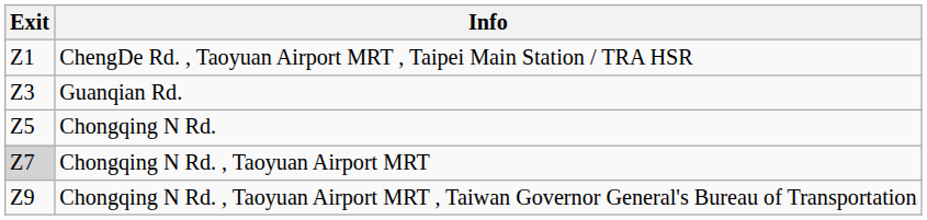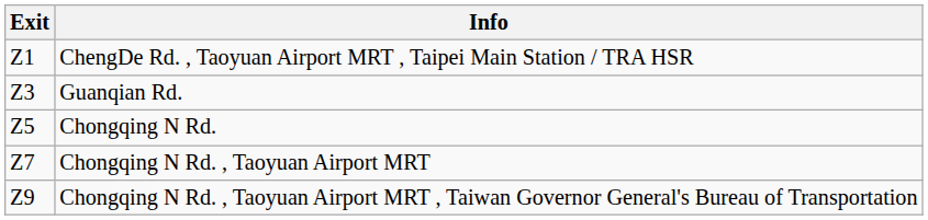Chongqing N Rd. , Taoyuan Airport MRT | Exit: lightgrey background -> no background
